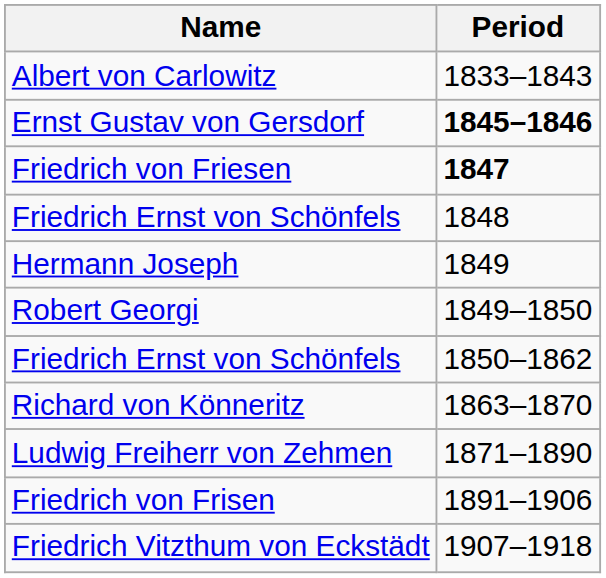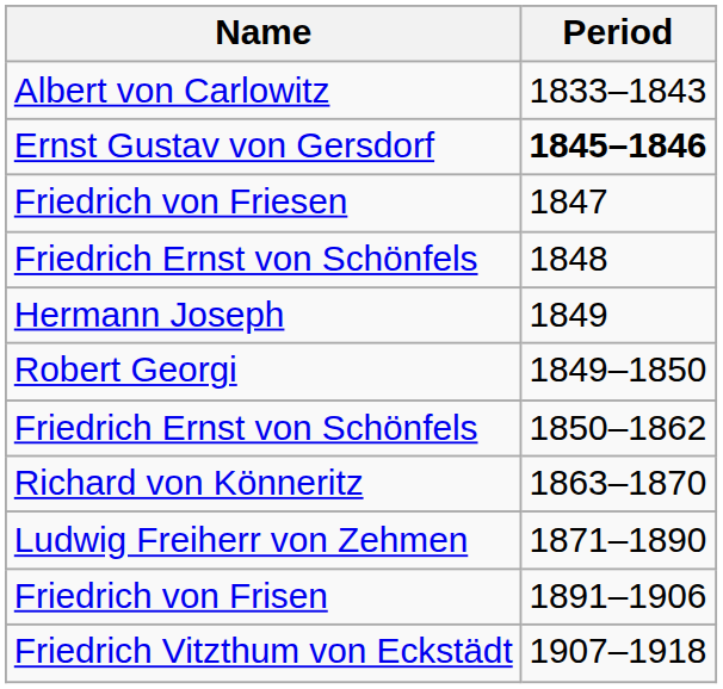row 4 | Period: bold -> normal
